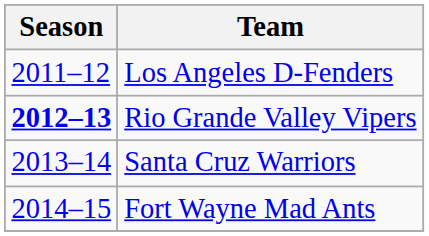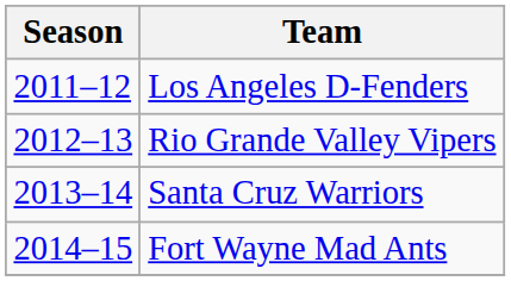Rio Grande Valley Vipers | Season: bold -> normal
